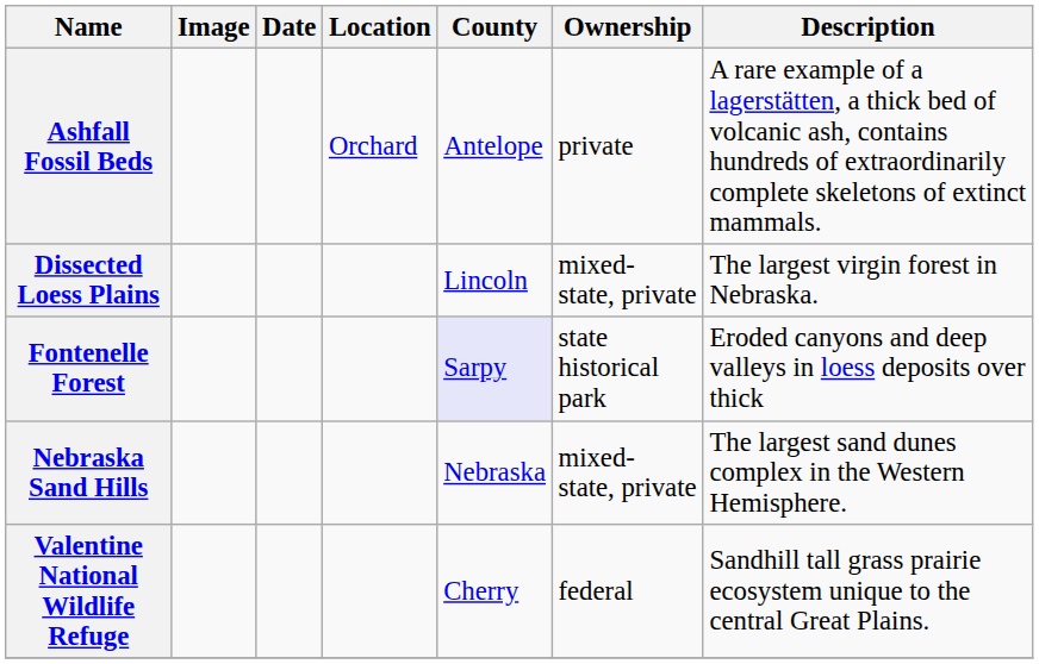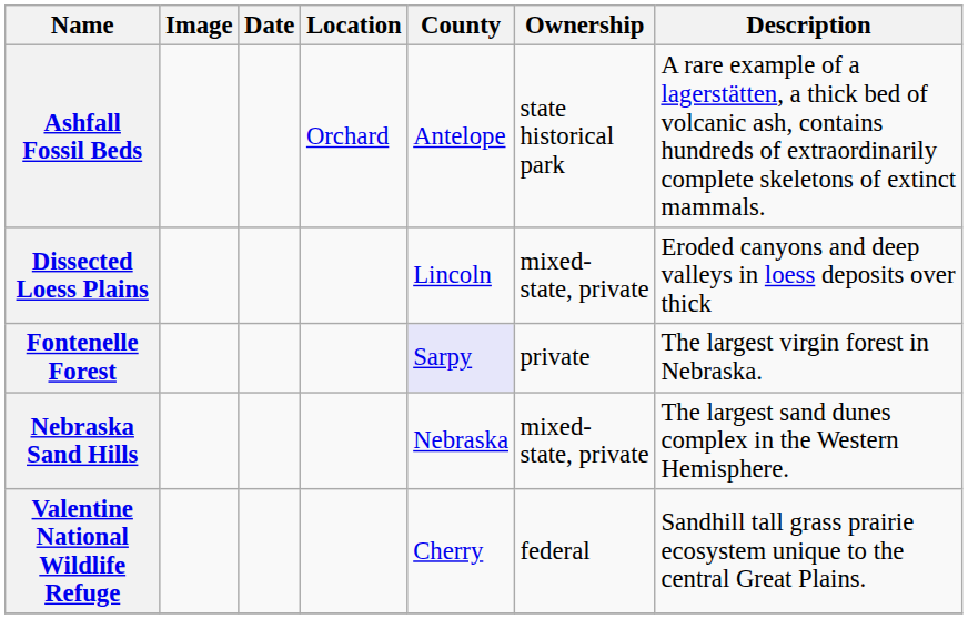Ashfall Fossil Beds | Ownership: private -> state historical park
Dissected Loess Plains | Description: The largest virgin forest in Nebraska. -> Eroded canyons and deep valleys in loess deposits over thick
Fontenelle Forest | Ownership: state historical park -> private
Fontenelle Forest | Description: Eroded canyons and deep valleys in loess deposits over thick -> The largest virgin forest in Nebraska.
